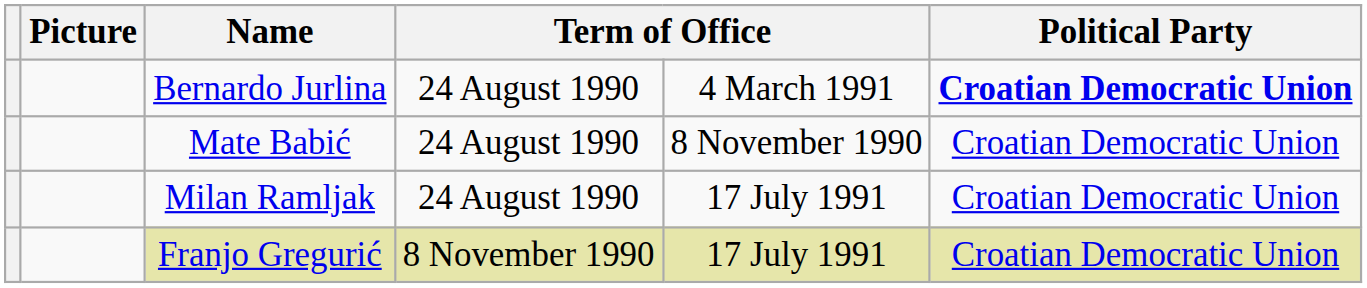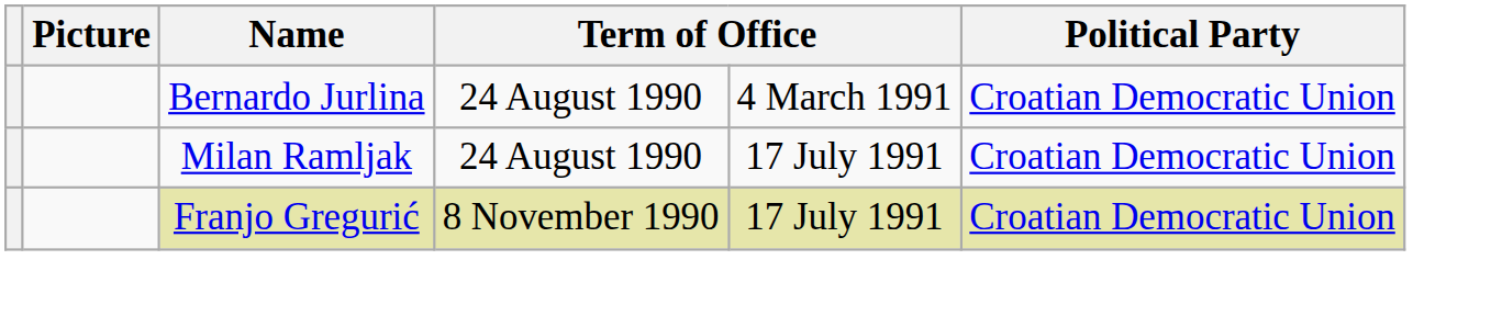Bernardo Jurlina | Political Party: bold -> normal
- row: Mate Babić | 24 August 1990 | 8 November 1990 | Croatian Democratic Union
